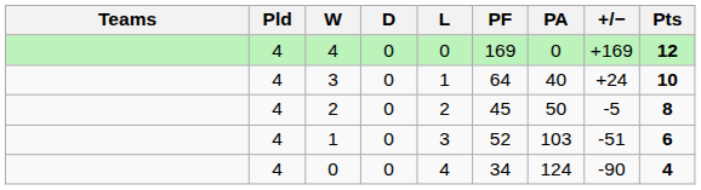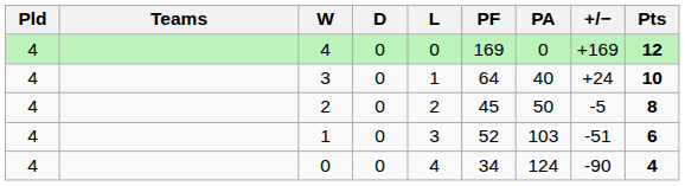columns swapped: Teams <-> Pld
